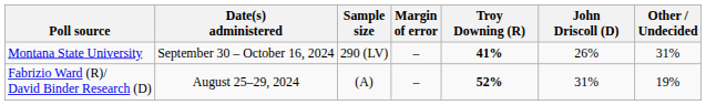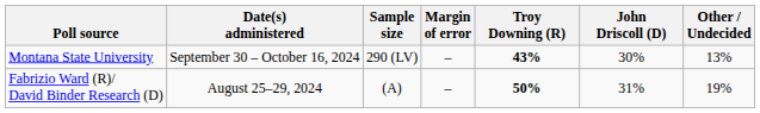Montana State University | Troy Downing (R): 41% -> 43%
Montana State University | John Driscoll (D): 26% -> 30%
Montana State University | Other / Undecided: 31% -> 13%
Fabrizio Ward (R)/ David Binder Research (D) | Troy Downing (R): 52% -> 50%
